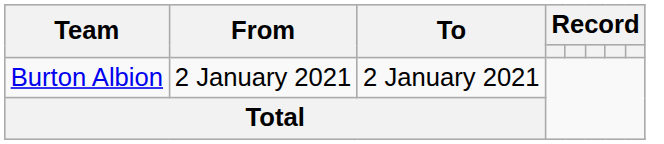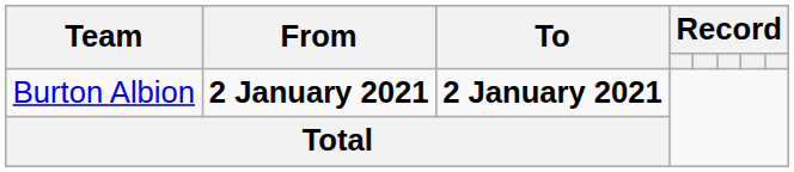Burton Albion | From: normal -> bold
Burton Albion | To: normal -> bold
